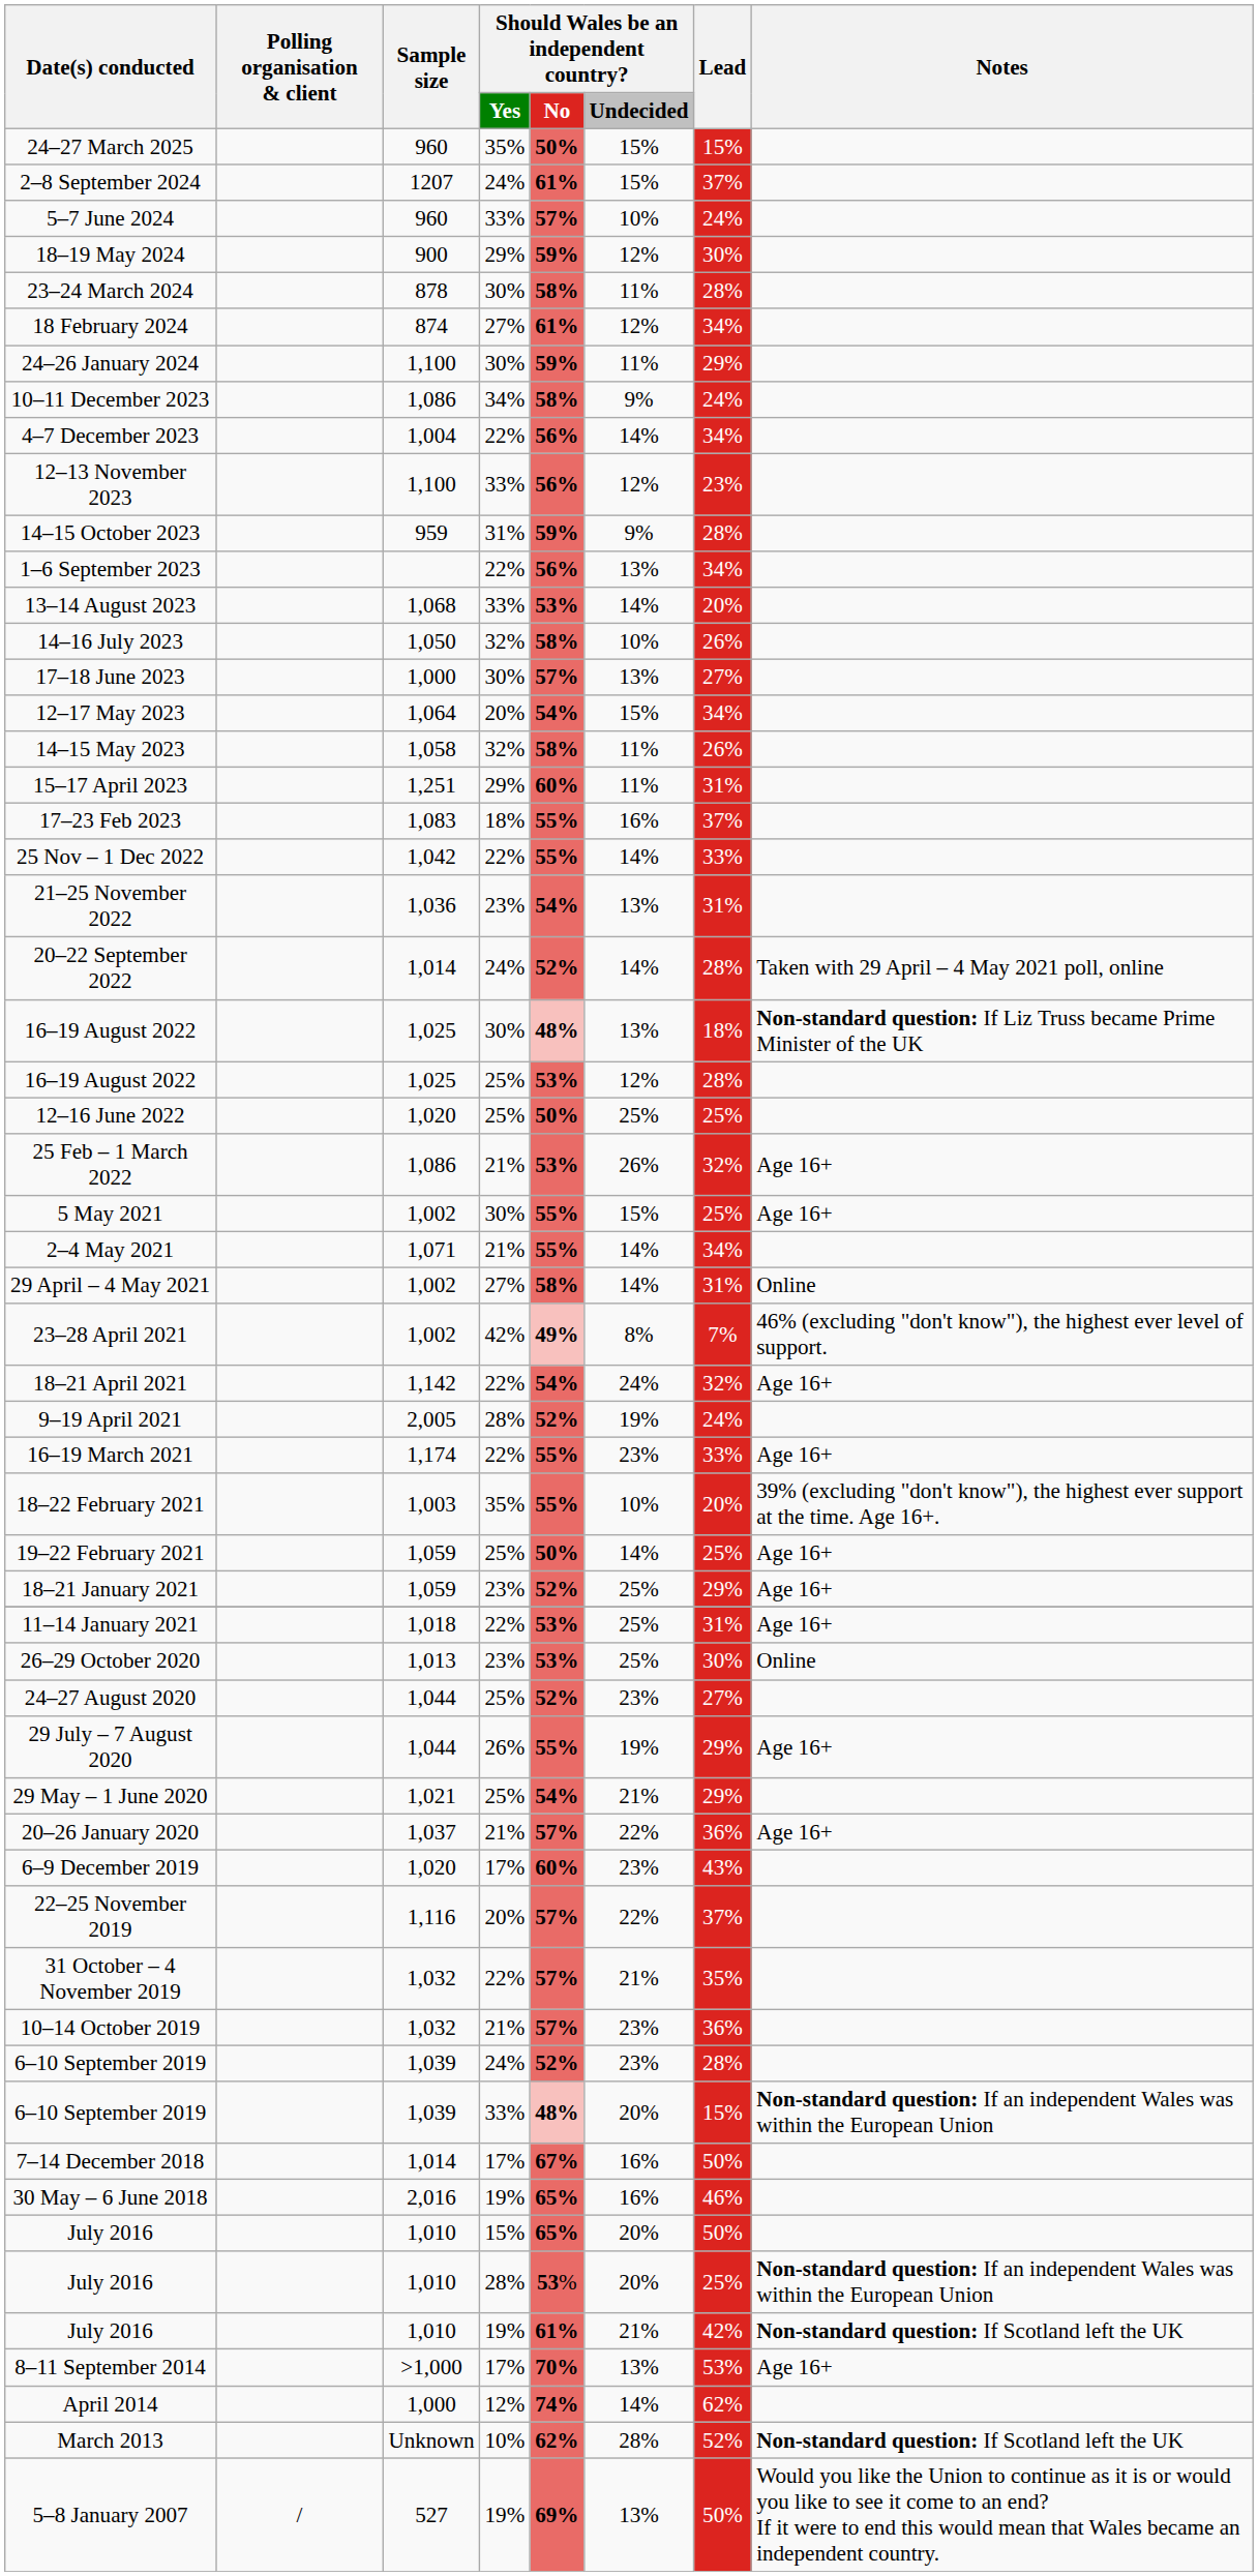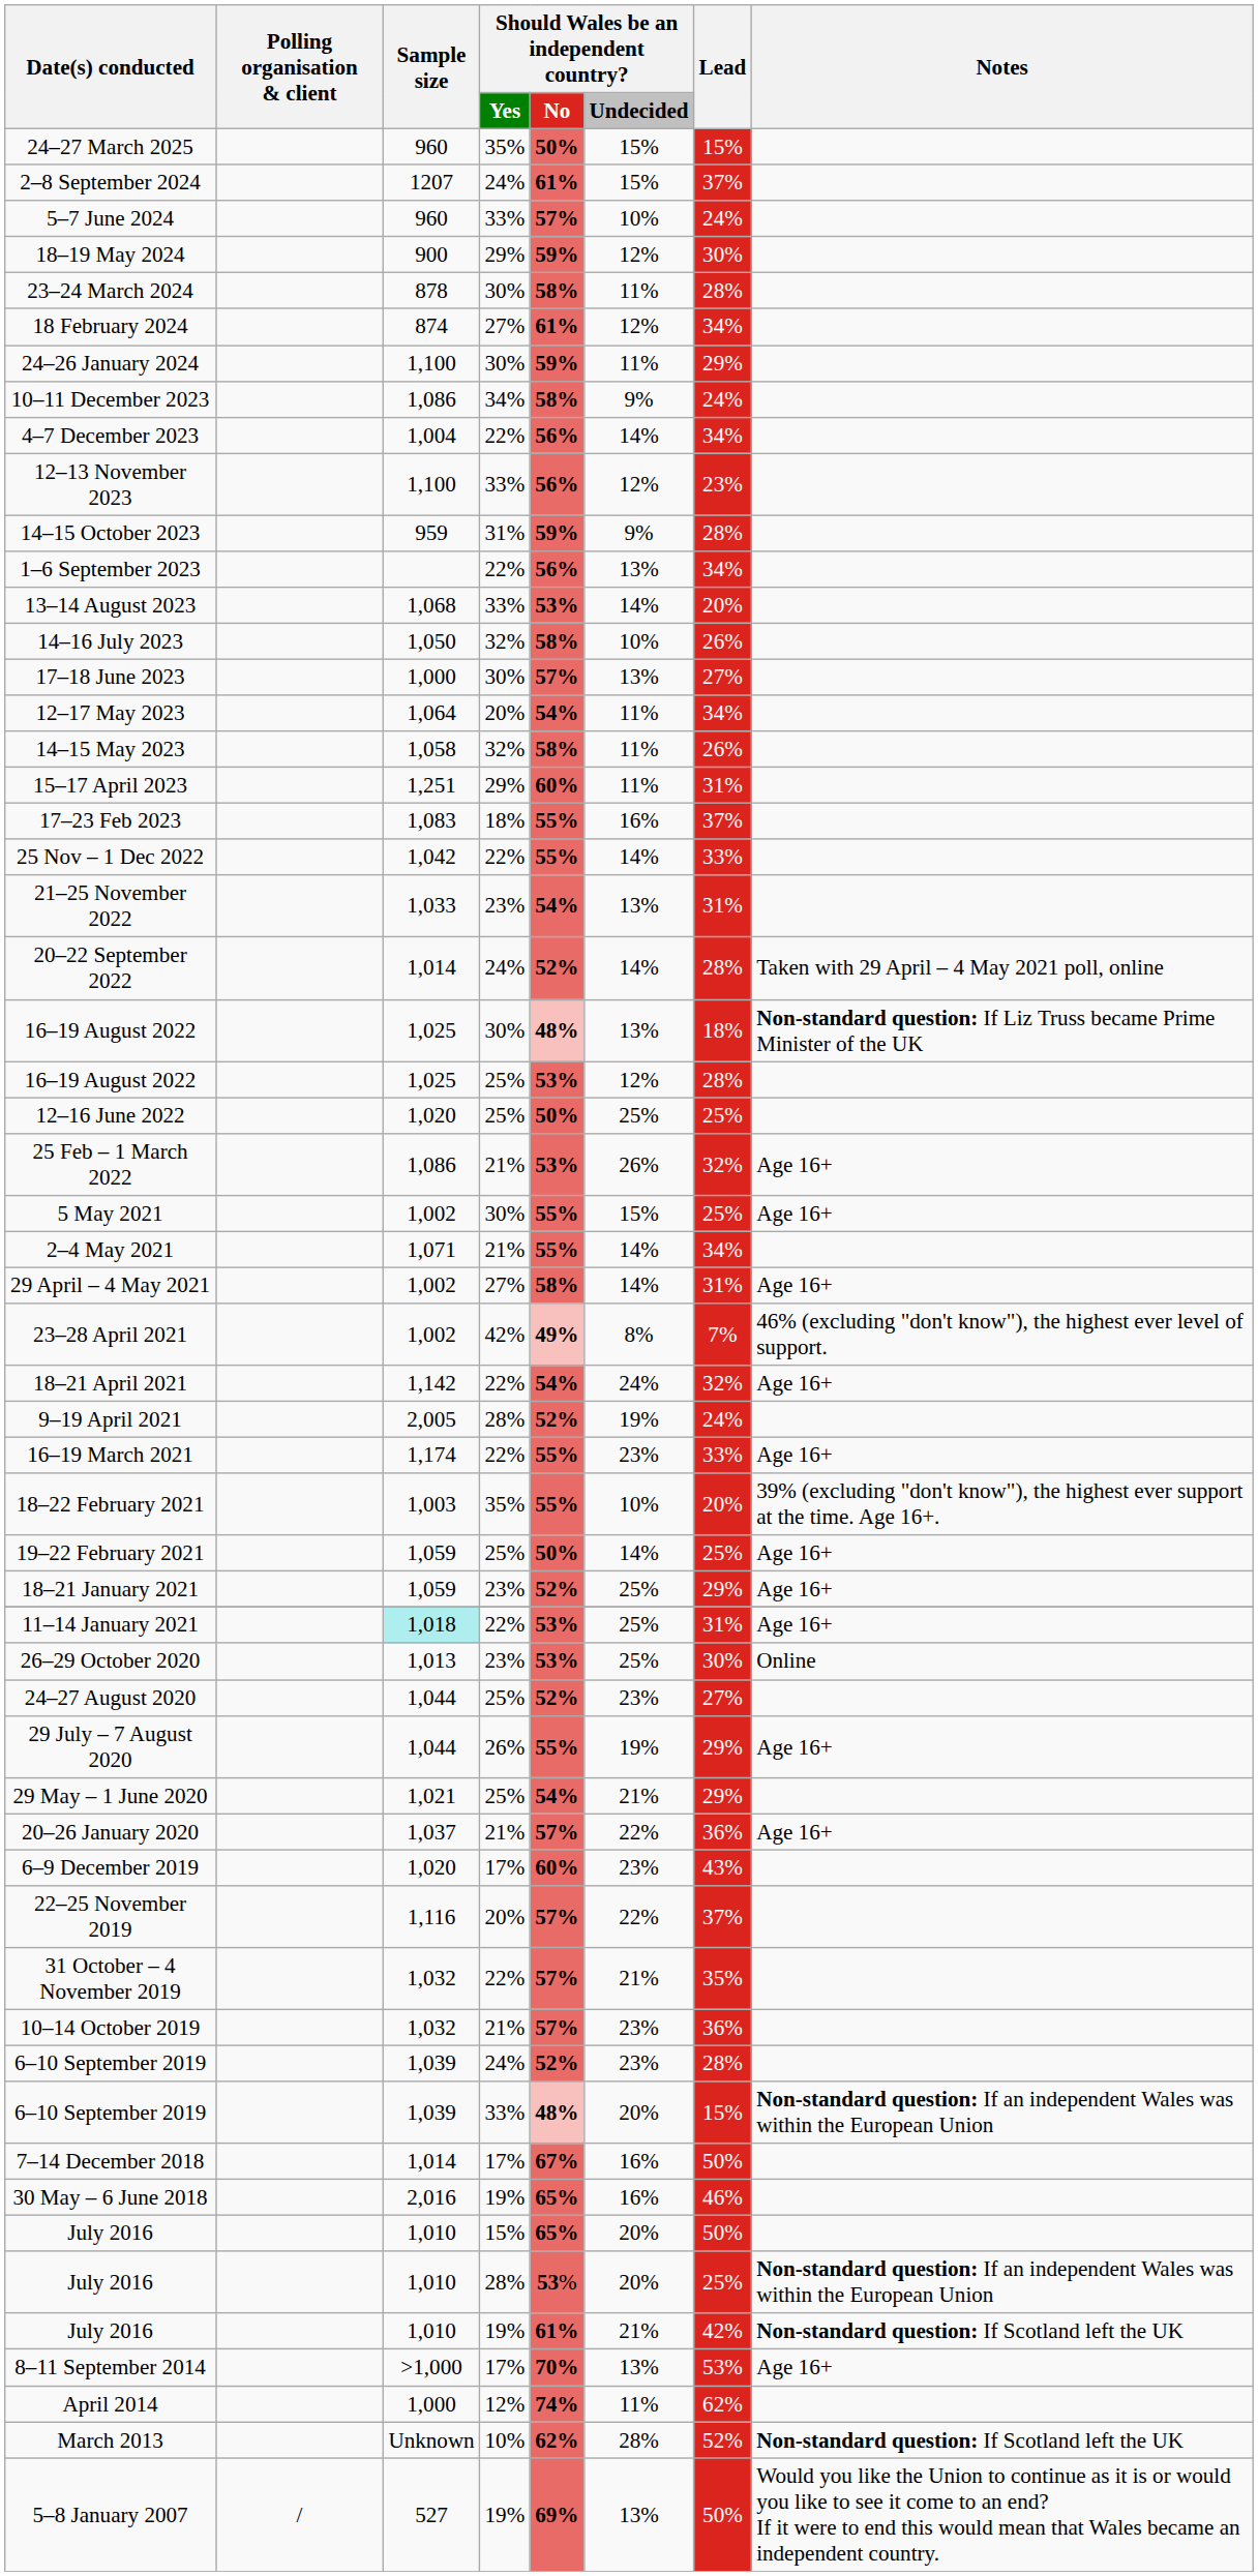12–17 May 2023 | Should Wales be an independent country? / Undecided: 15% -> 11%
21–25 November 2022 | Sample size: 1,036 -> 1,033
29 April – 4 May 2021 | Notes: Online -> Age 16+
11–14 January 2021 | Sample size: no background -> paleturquoise background
April 2014 | Should Wales be an independent country? / Undecided: 14% -> 11%
